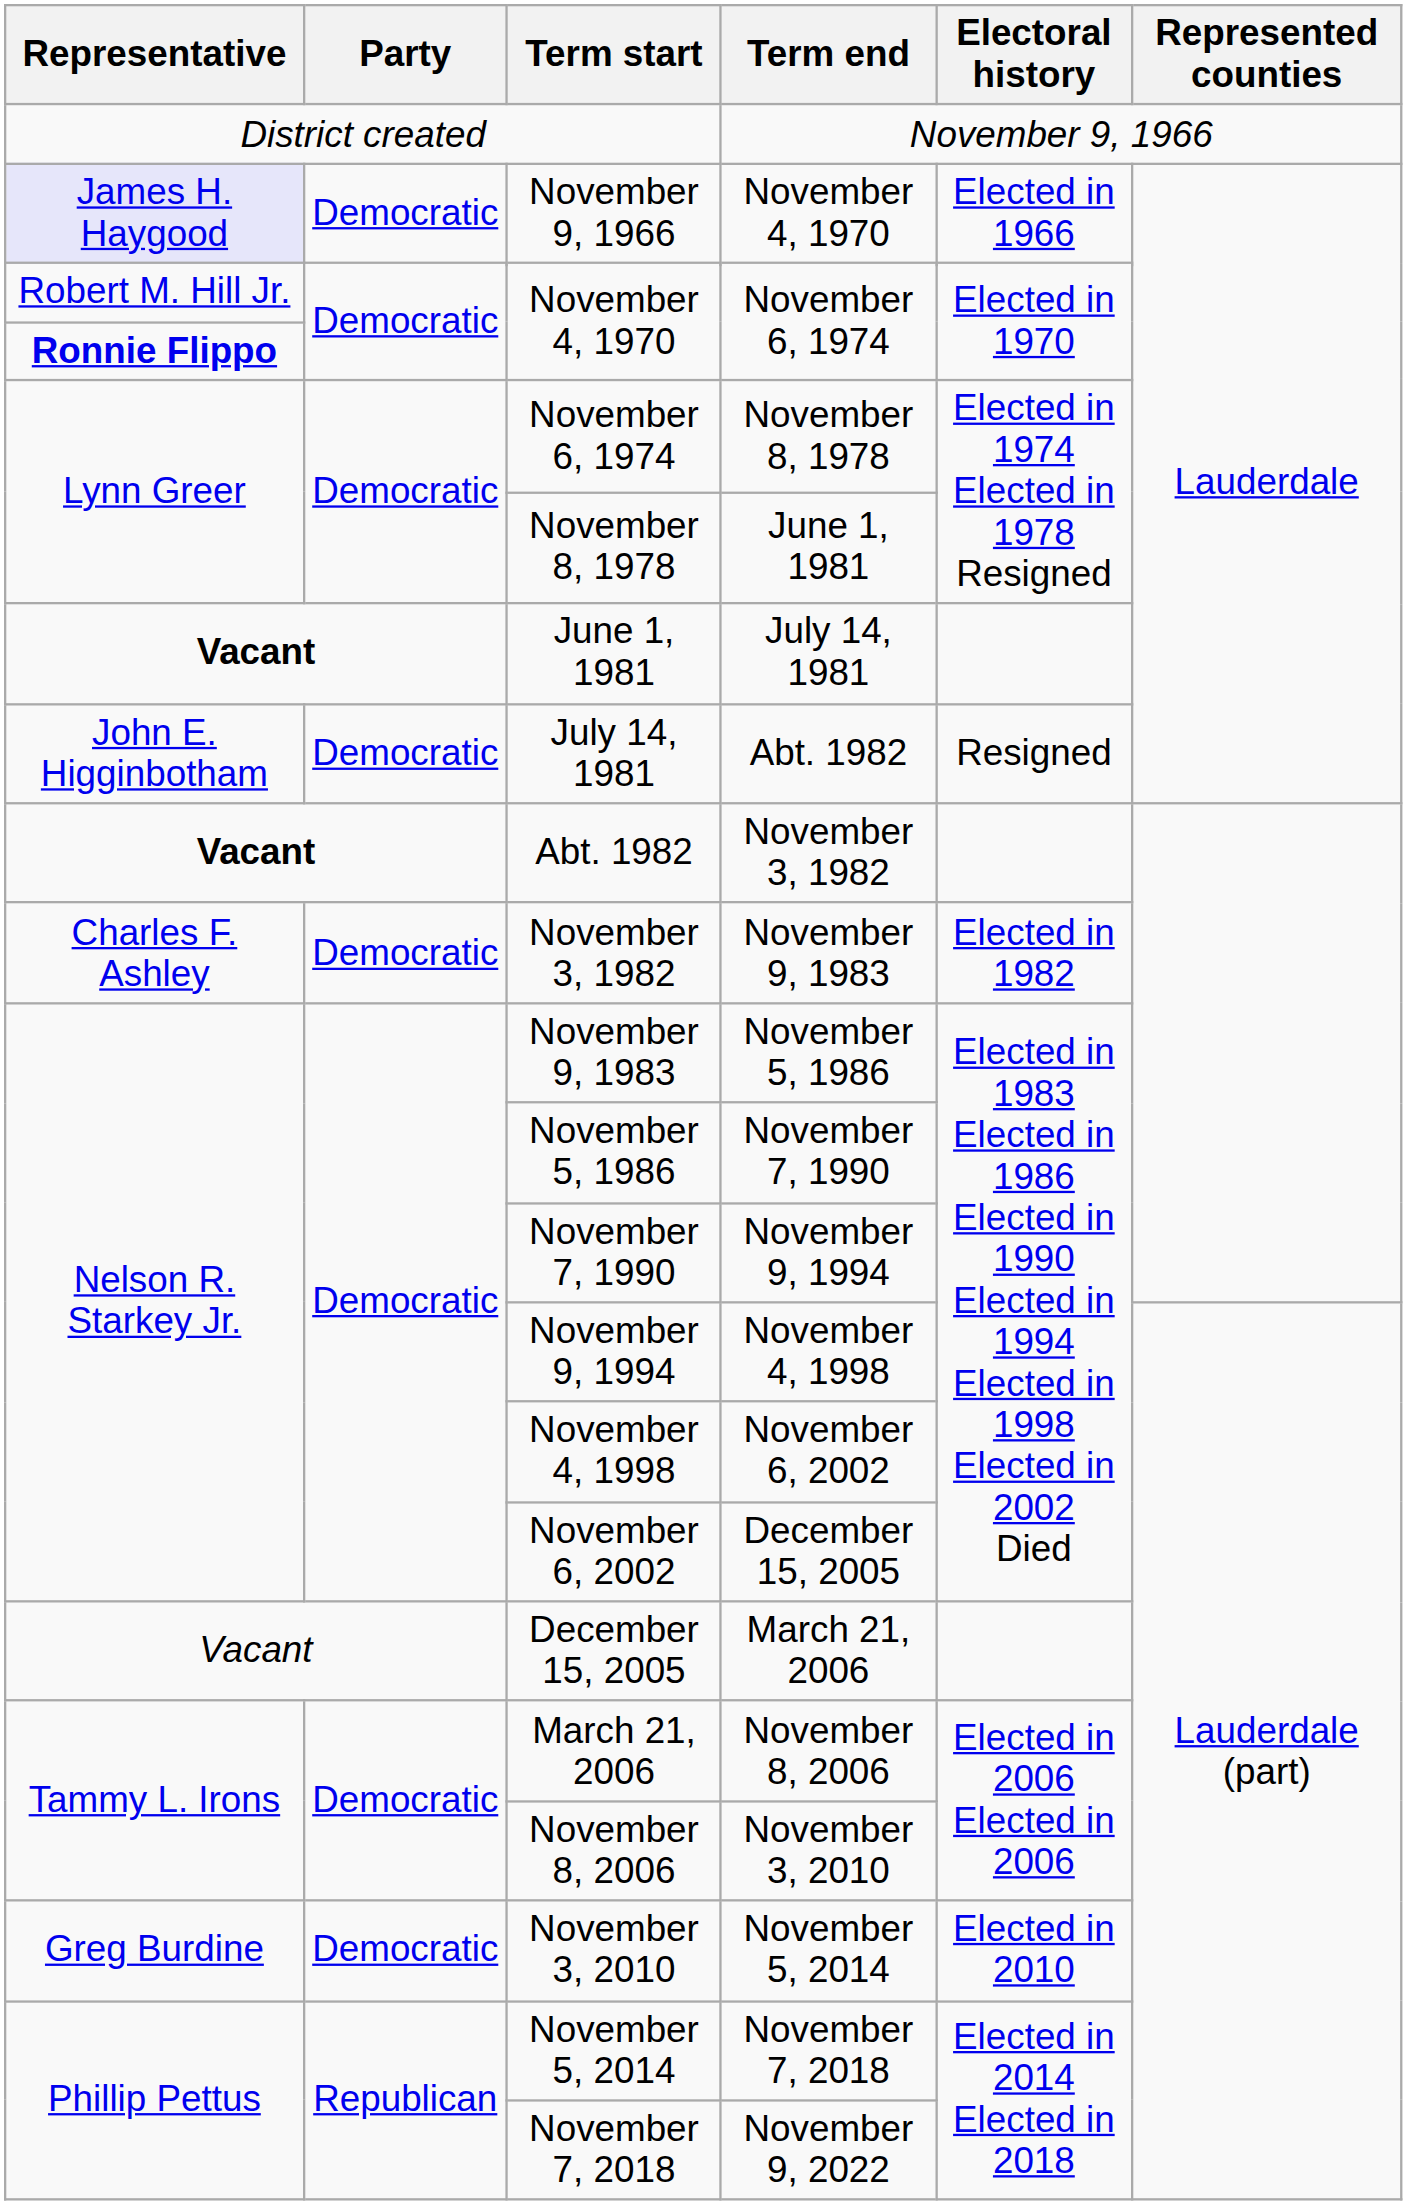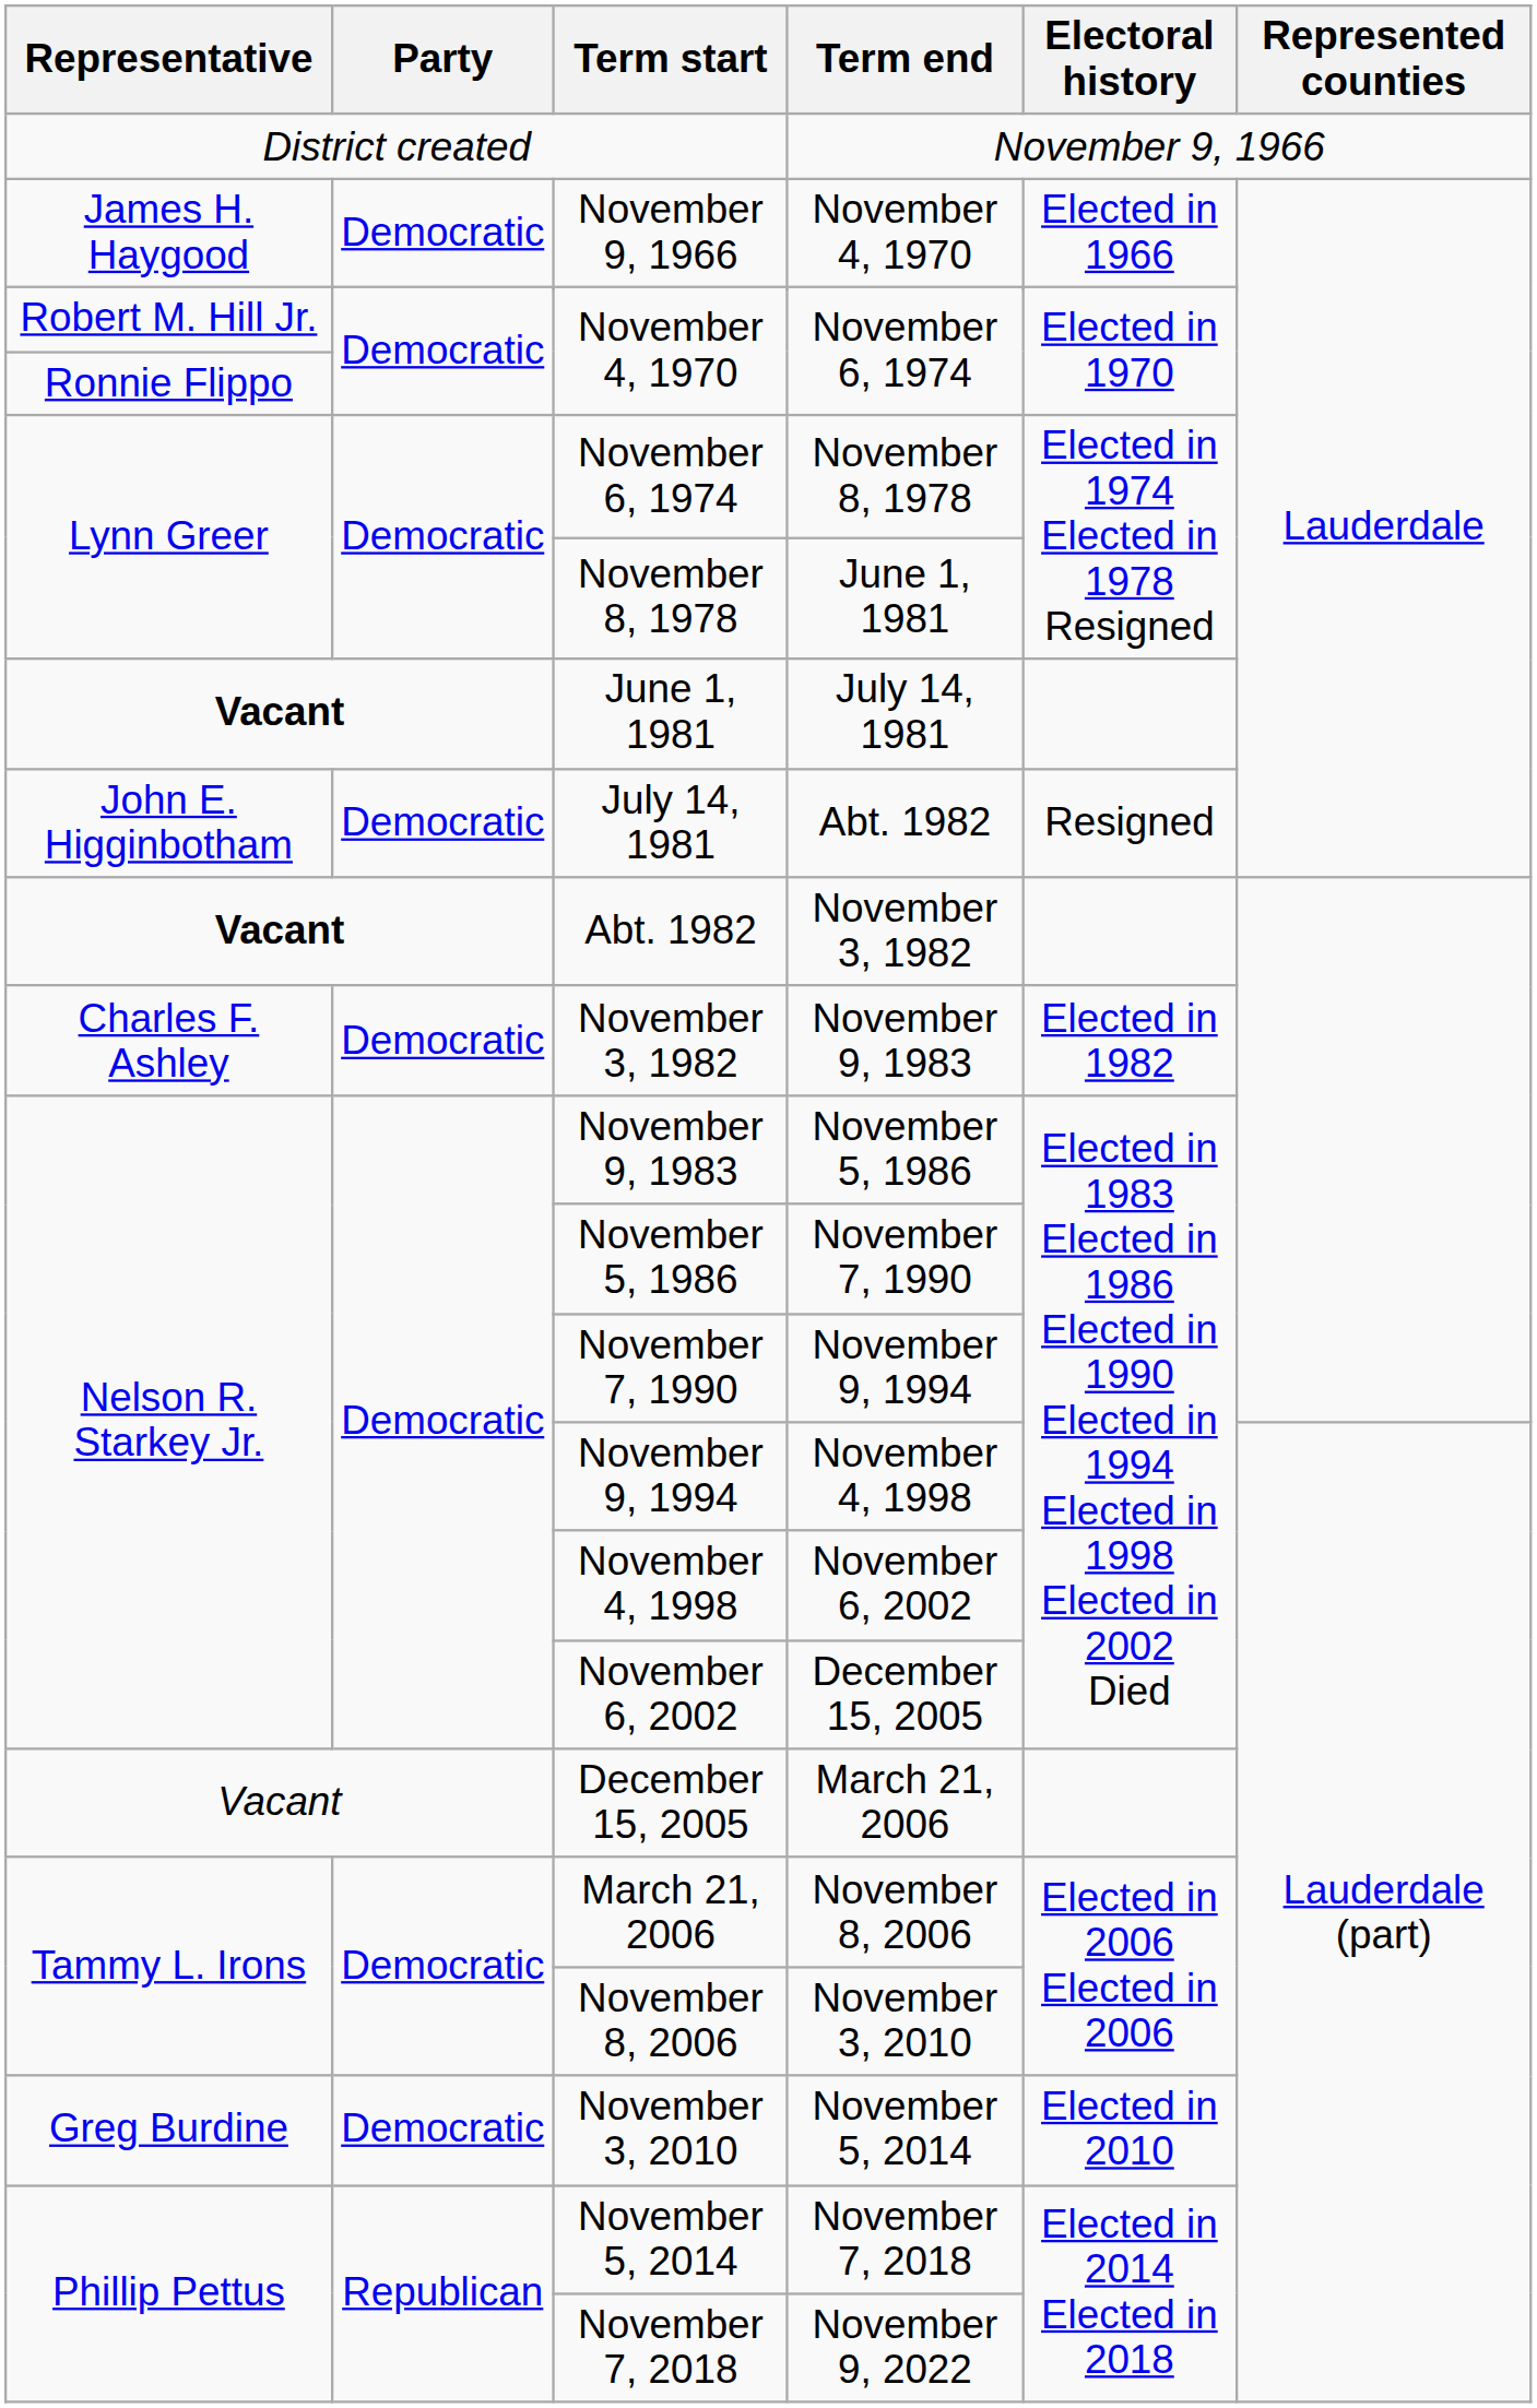James H. Haygood / November 9, 1966 | Representative: lavender background -> no background
Ronnie Flippo / November 4, 1970 | Representative: bold -> normal
